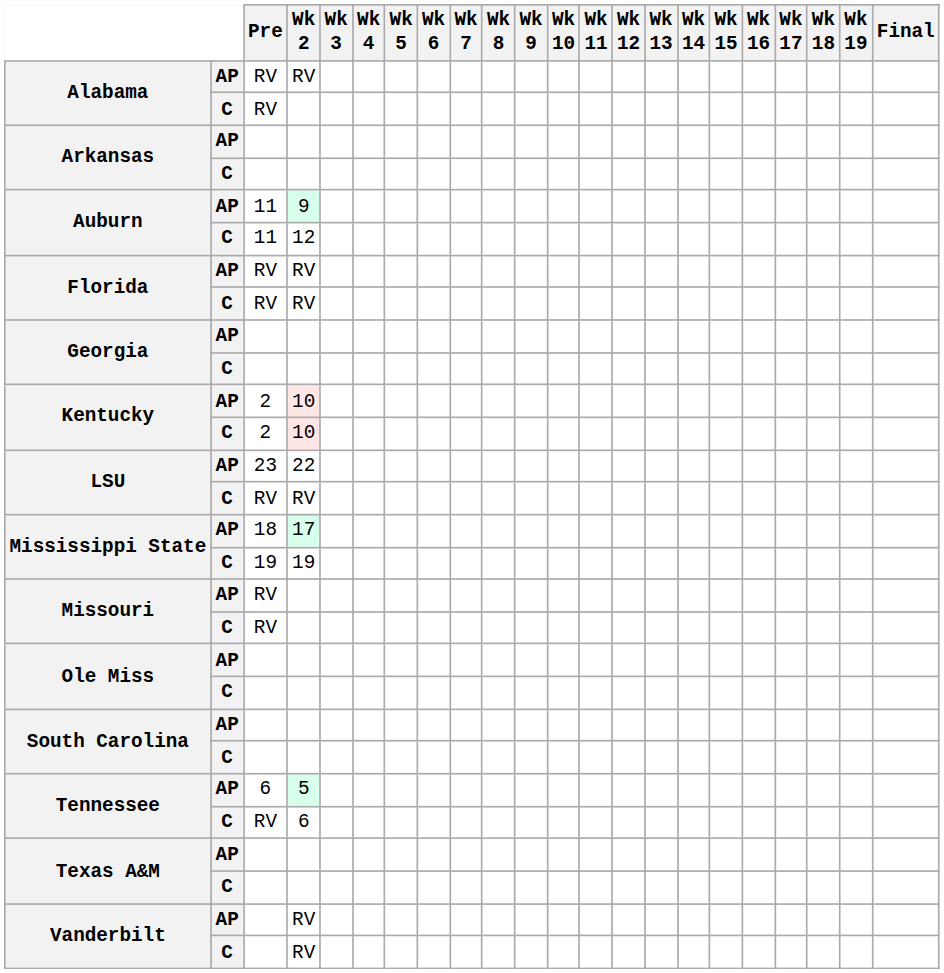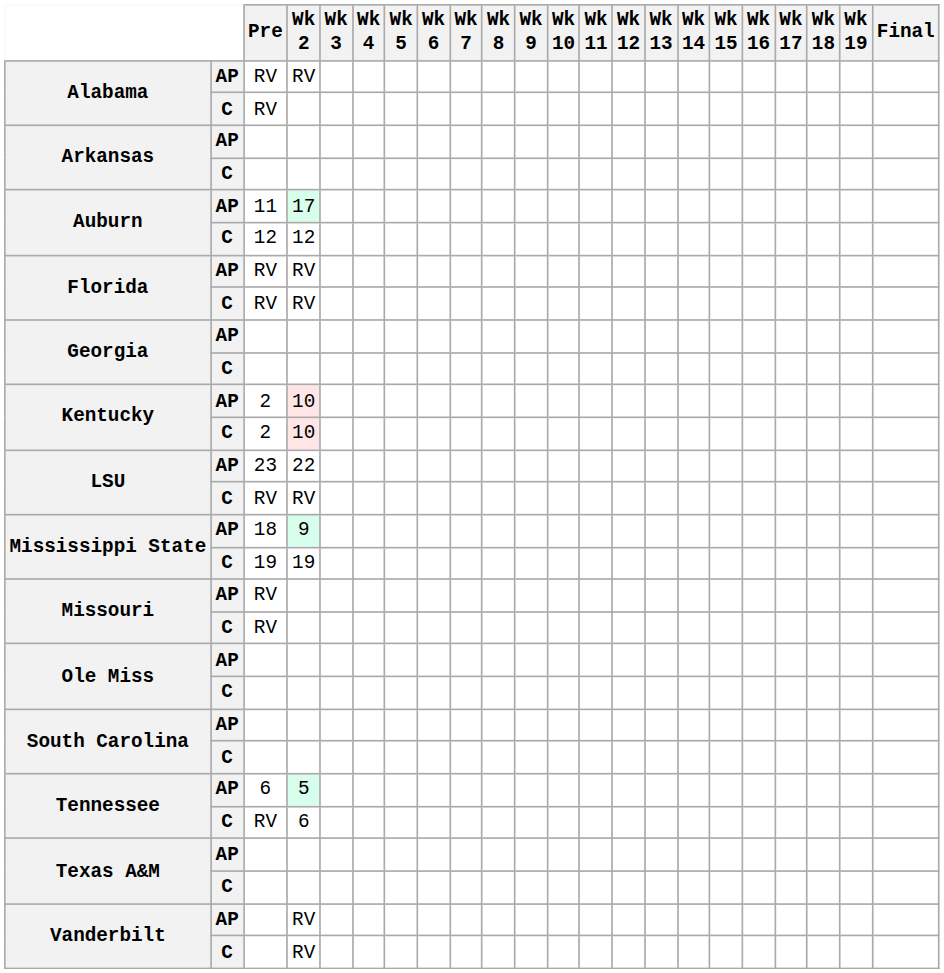Auburn / AP | Wk 2: 9 -> 17
Auburn / C | Pre: 11 -> 12
Mississippi State / AP | Wk 2: 17 -> 9
